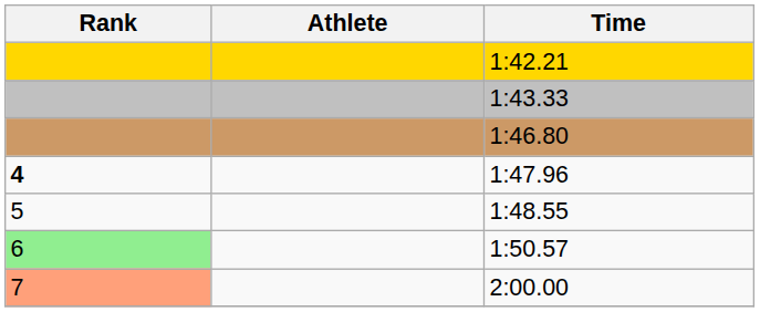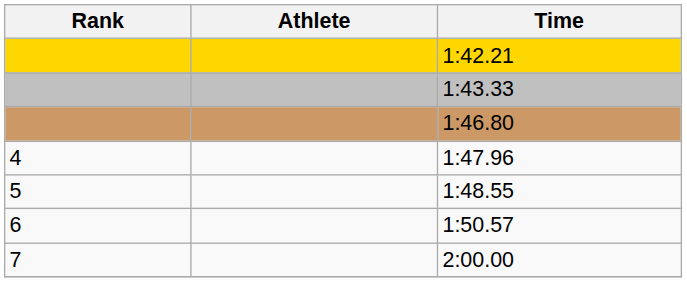1:47.96 | Rank: bold -> normal
1:50.57 | Rank: lightgreen background -> no background
2:00.00 | Rank: lightsalmon background -> no background
